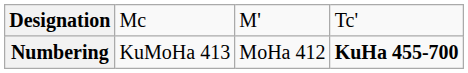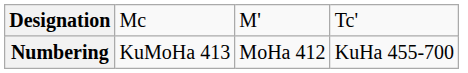Numbering | column 4: bold -> normal
